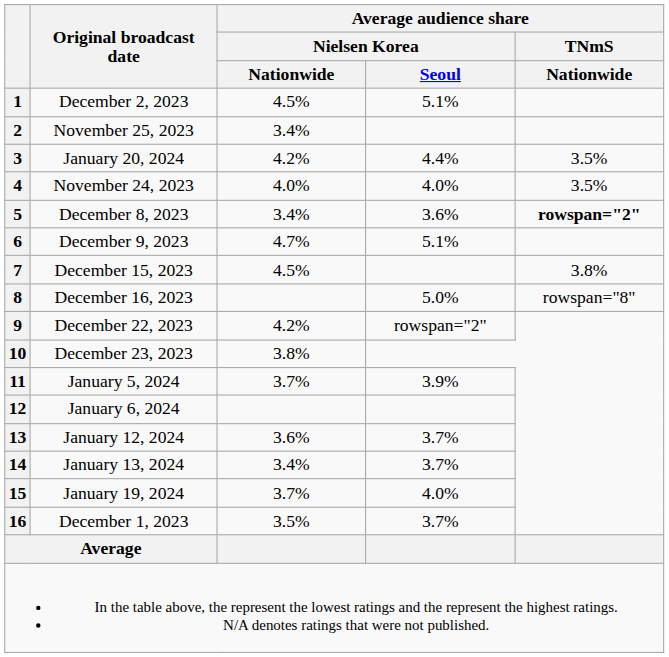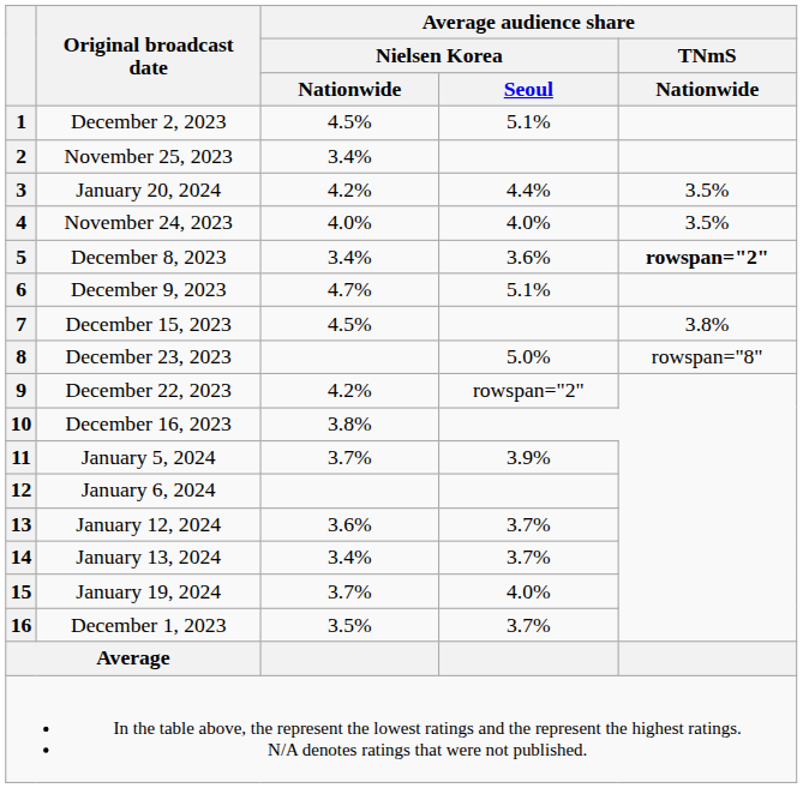8 | Original broadcast date: December 16, 2023 -> December 23, 2023
10 | Original broadcast date: December 23, 2023 -> December 16, 2023
